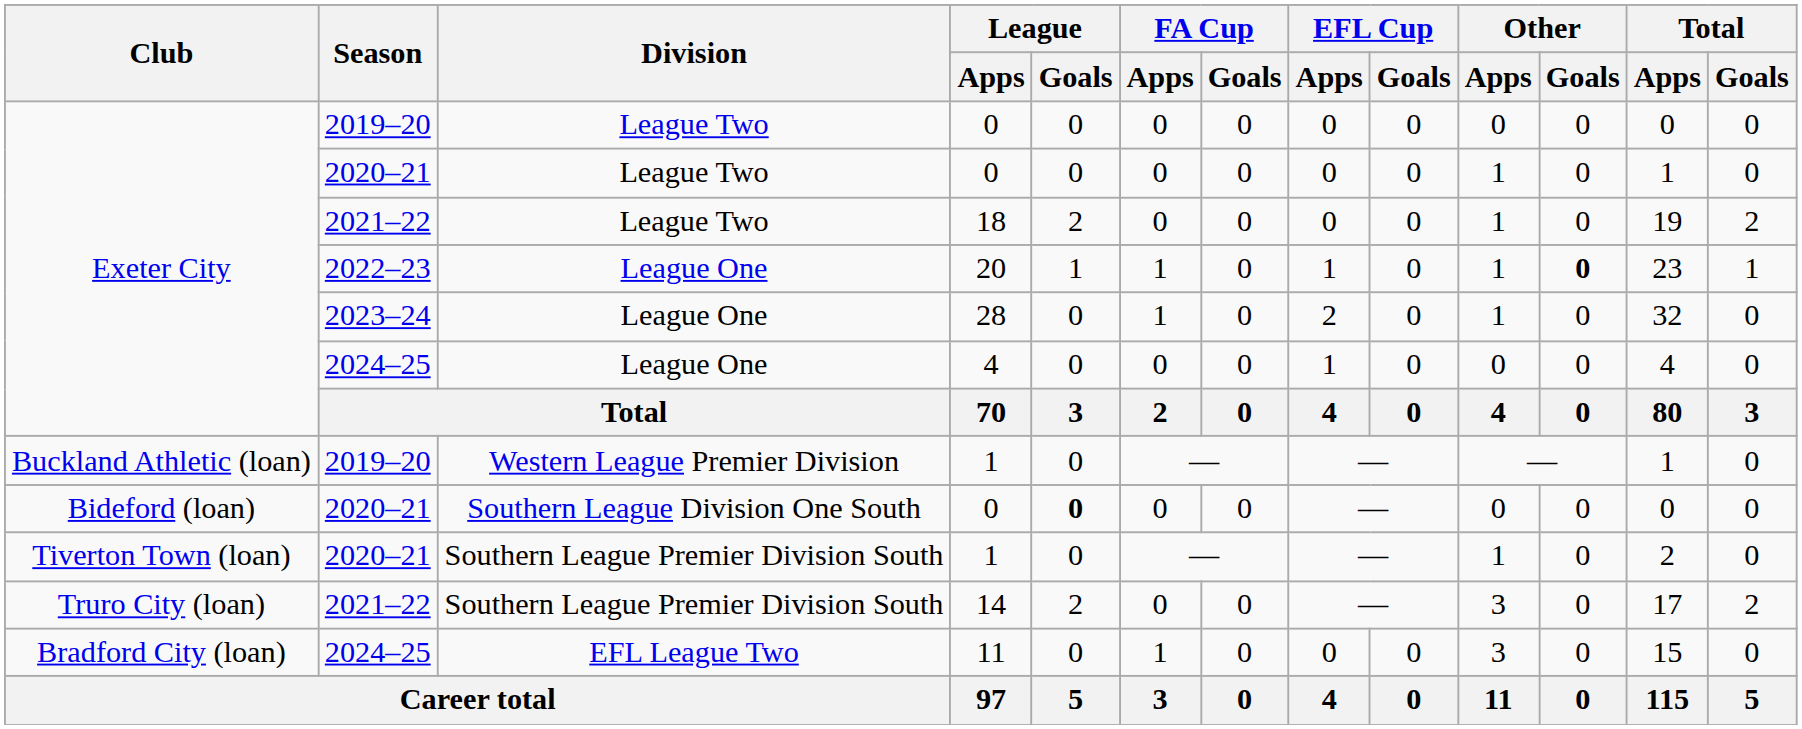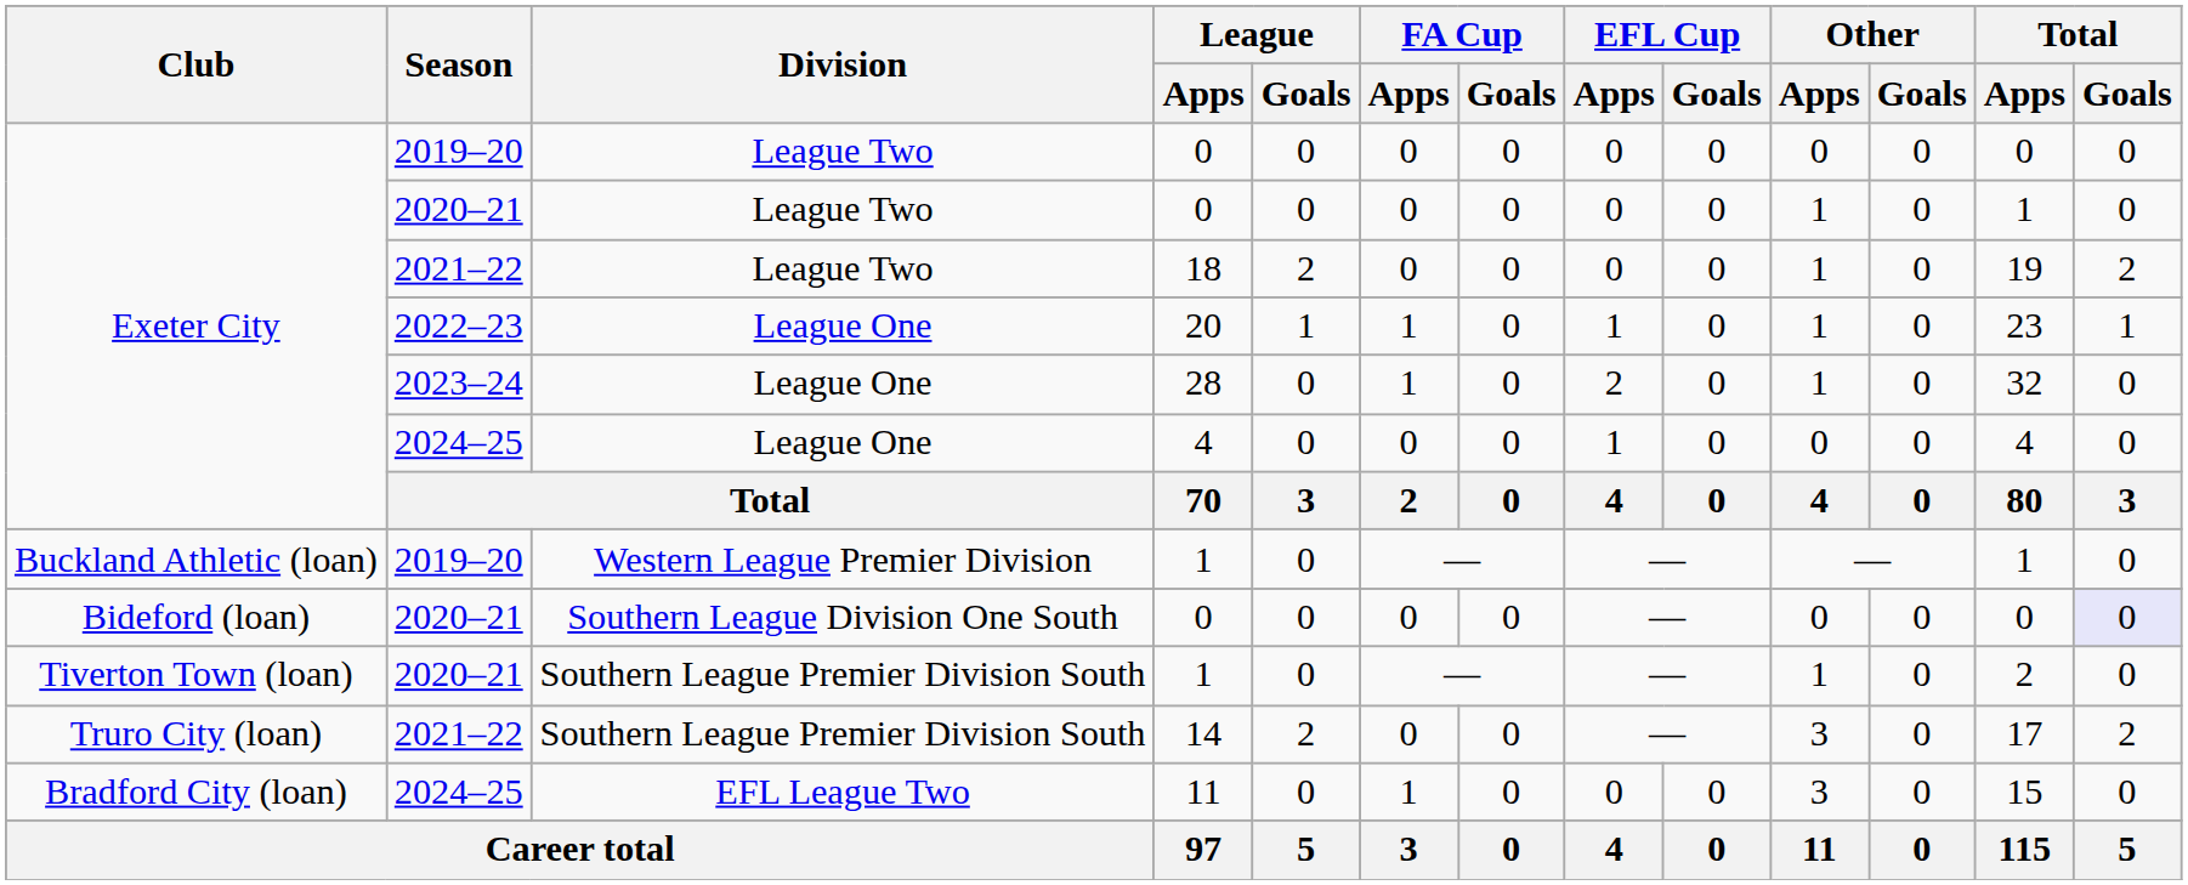20 | Other / Goals: bold -> normal
Bideford (loan) / 0 | League / Goals: bold -> normal
Bideford (loan) / 0 | Total / Goals: no background -> lavender background
